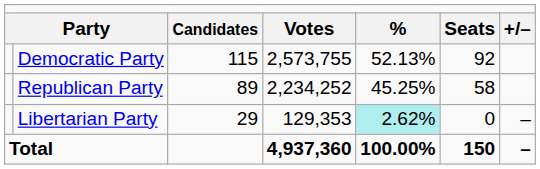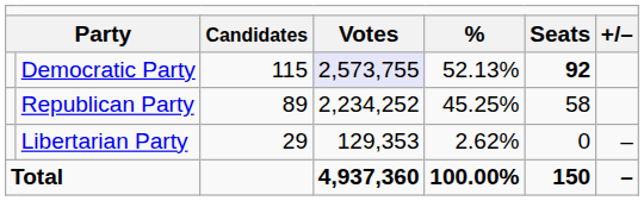Democratic Party | column 4: no background -> lavender background
Democratic Party | column 6: normal -> bold
Libertarian Party | column 5: paleturquoise background -> no background
